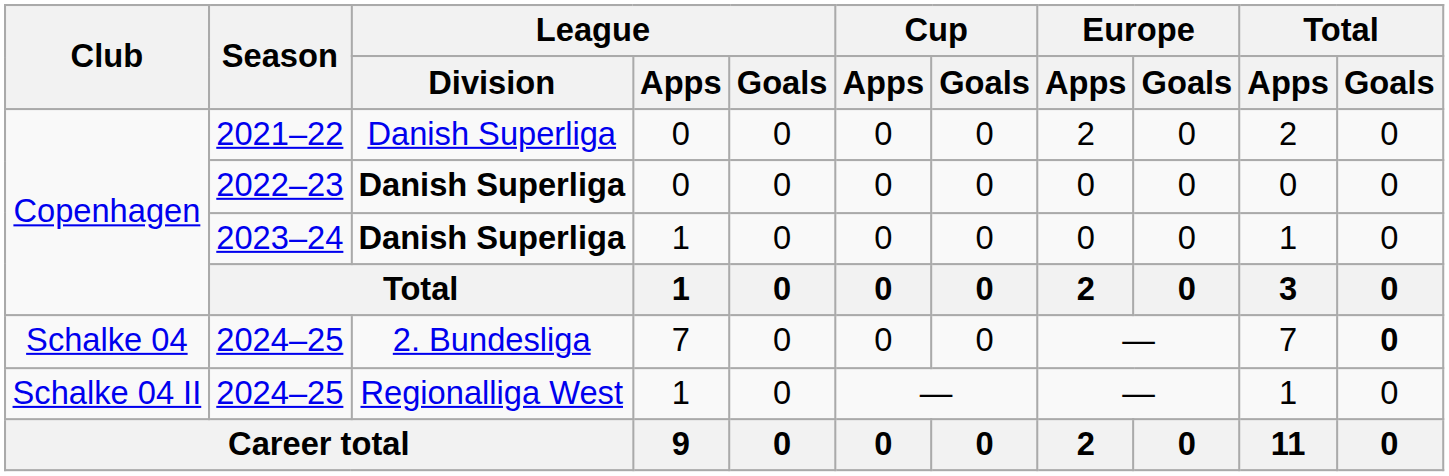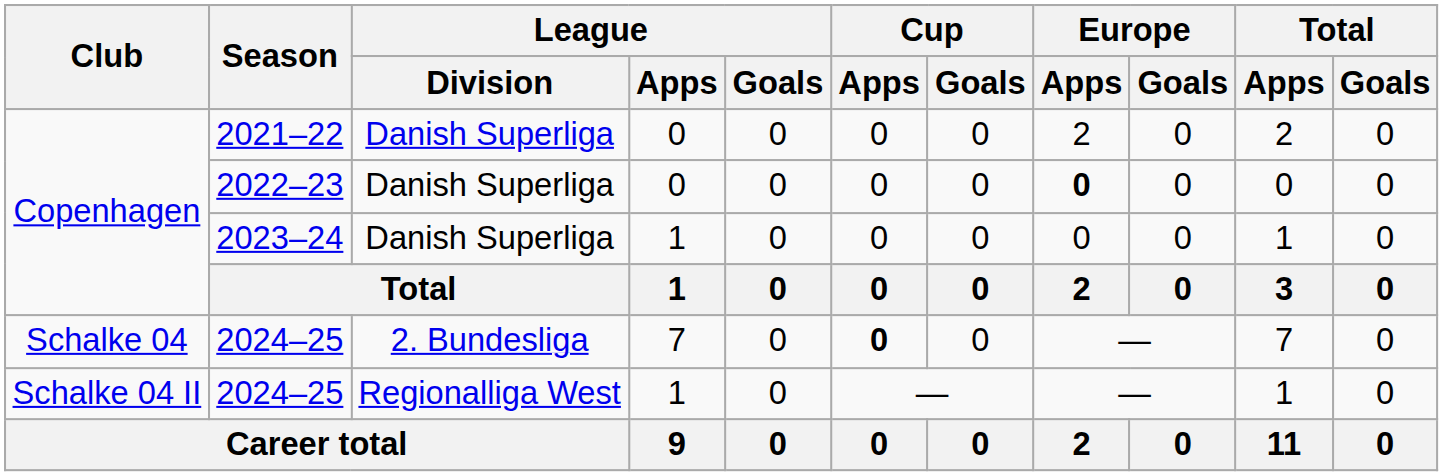2022–23 | League / Division: bold -> normal
2022–23 | Europe / Apps: normal -> bold
2023–24 | League / Division: bold -> normal
Schalke 04 / 2024–25 | Cup / Apps: normal -> bold
Schalke 04 / 2024–25 | Total / Goals: bold -> normal
